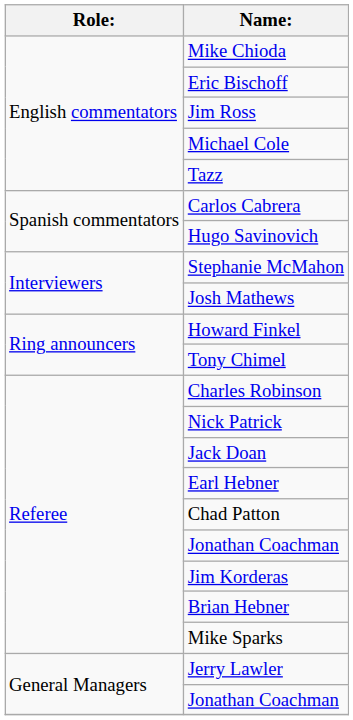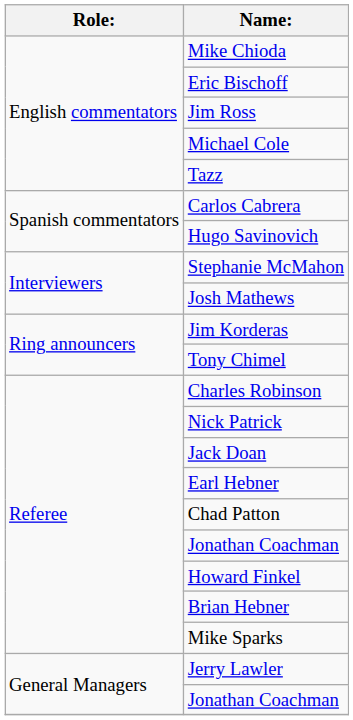row 11 | Name:: Howard Finkel -> Jim Korderas
row 19 | Name:: Jim Korderas -> Howard Finkel
